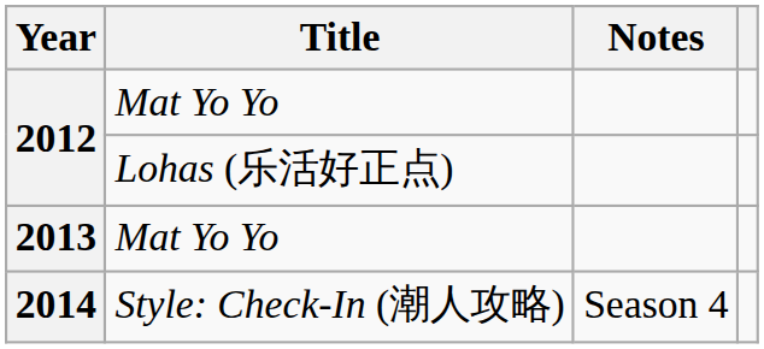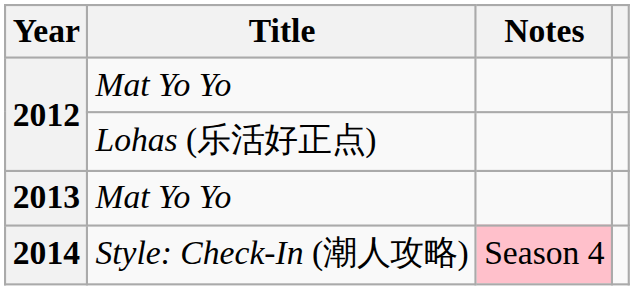2014 | Notes: no background -> pink background
